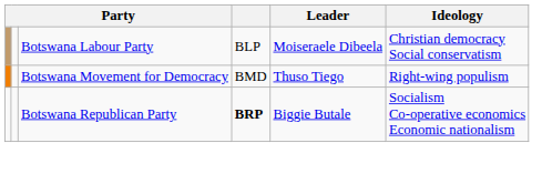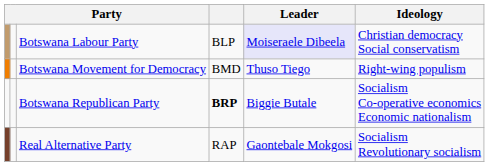Botswana Labour Party | Leader: no background -> lavender background
+ row: Real Alternative Party | RAP | Gaontebale Mokgosi | Socialism Revolutionary socialism
